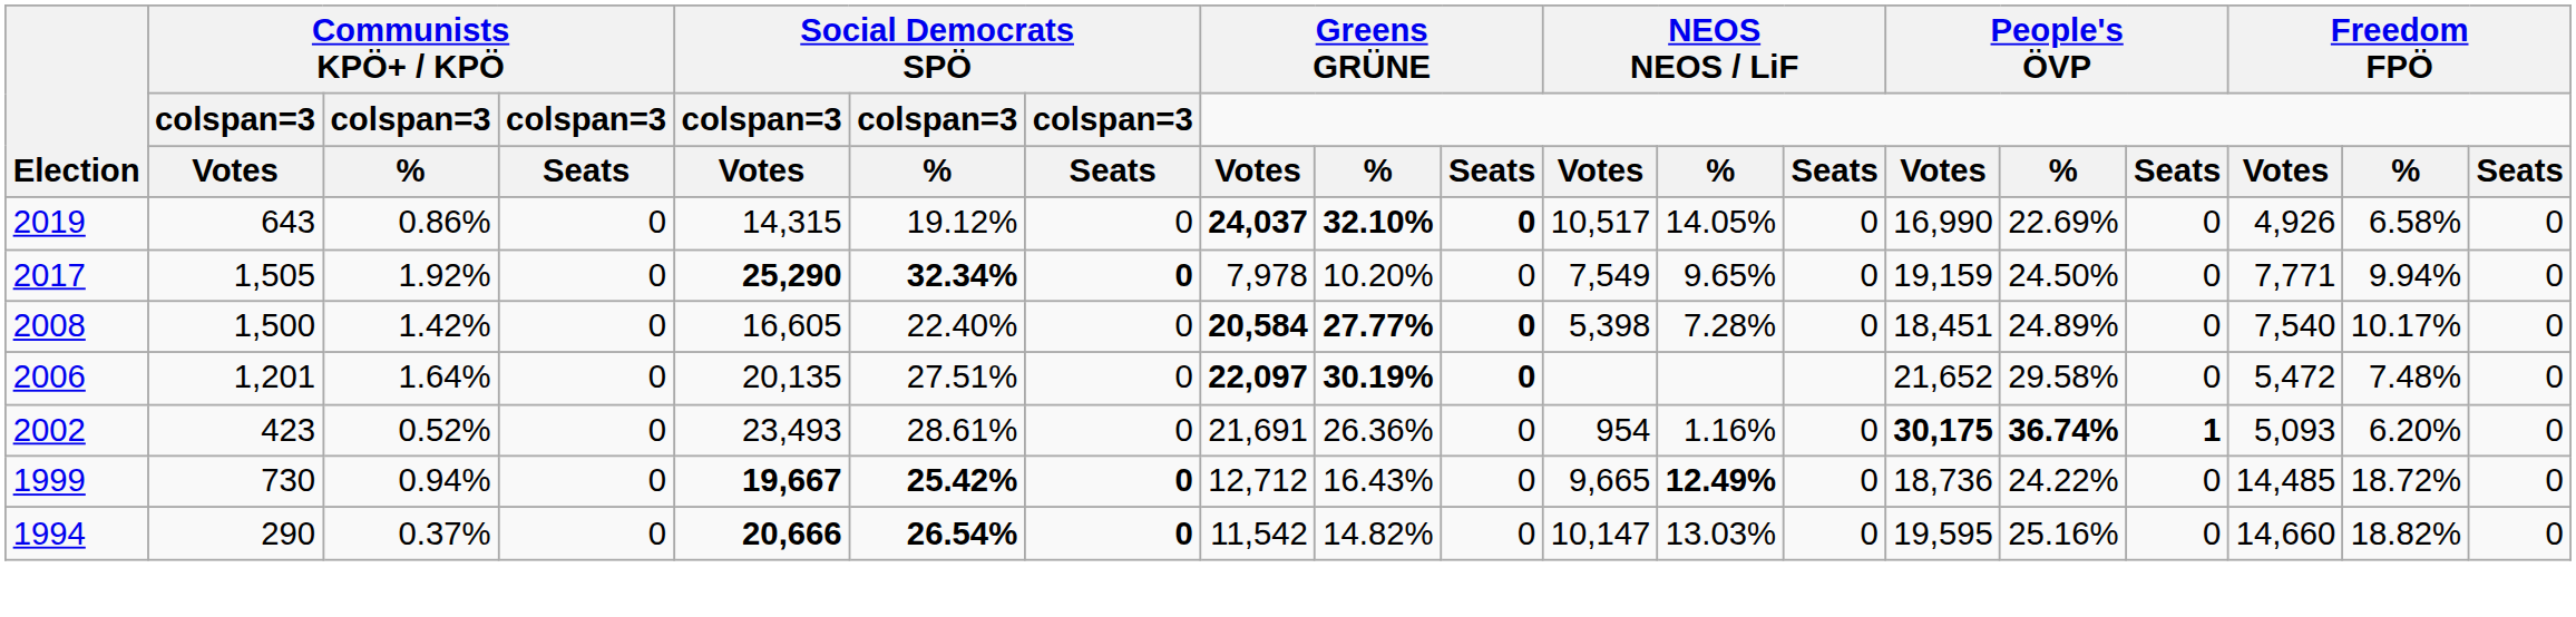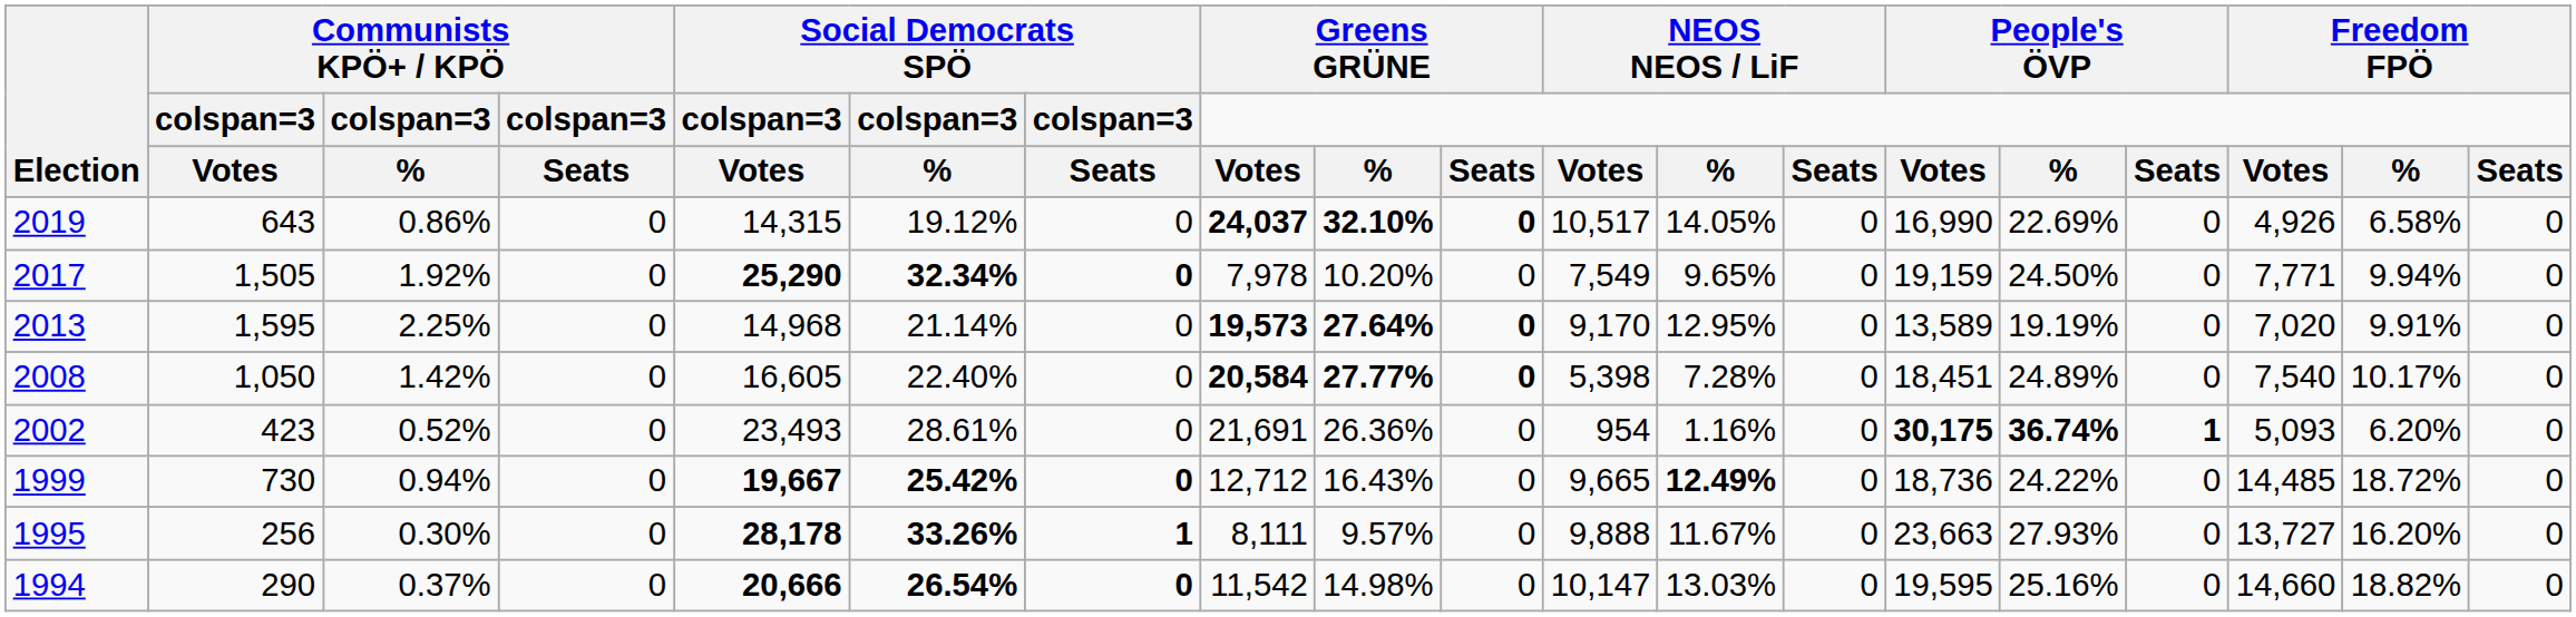+ row: 2013 | 1,595 | 2.25% | 0 | 14,968 | 21.14% | 0 | 19,573 | 27.64% | 0 | 9,170 | 12.95% | 0 | 13,589 | 19.19% | 0 | 7,020 | 9.91% | 0
2008 | Communists KPÖ+ / KPÖ / colspan=3 / Votes: 1,500 -> 1,050
- row: 2006 | 1,201 | 1.64% | 0 | 20,135 | 27.51% | 0 | 22,097 | 30.19% | 0 | 21,652 | 29.58% | 0 | 5,472 | 7.48% | 0
+ row: 1995 | 256 | 0.30% | 0 | 28,178 | 33.26% | 1 | 8,111 | 9.57% | 0 | 9,888 | 11.67% | 0 | 23,663 | 27.93% | 0 | 13,727 | 16.20% | 0
1994 | Greens GRÜNE / %: 14.82% -> 14.98%
